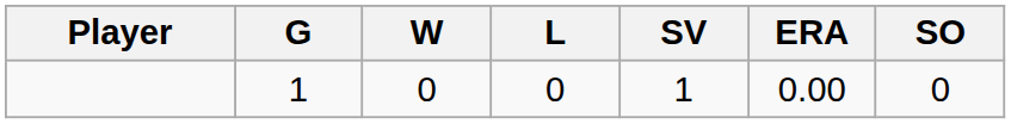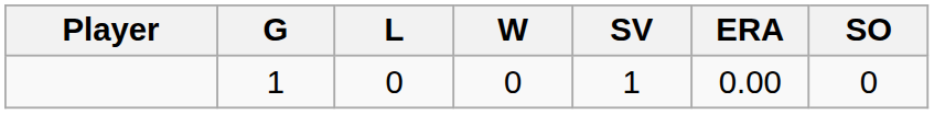columns swapped: W <-> L
